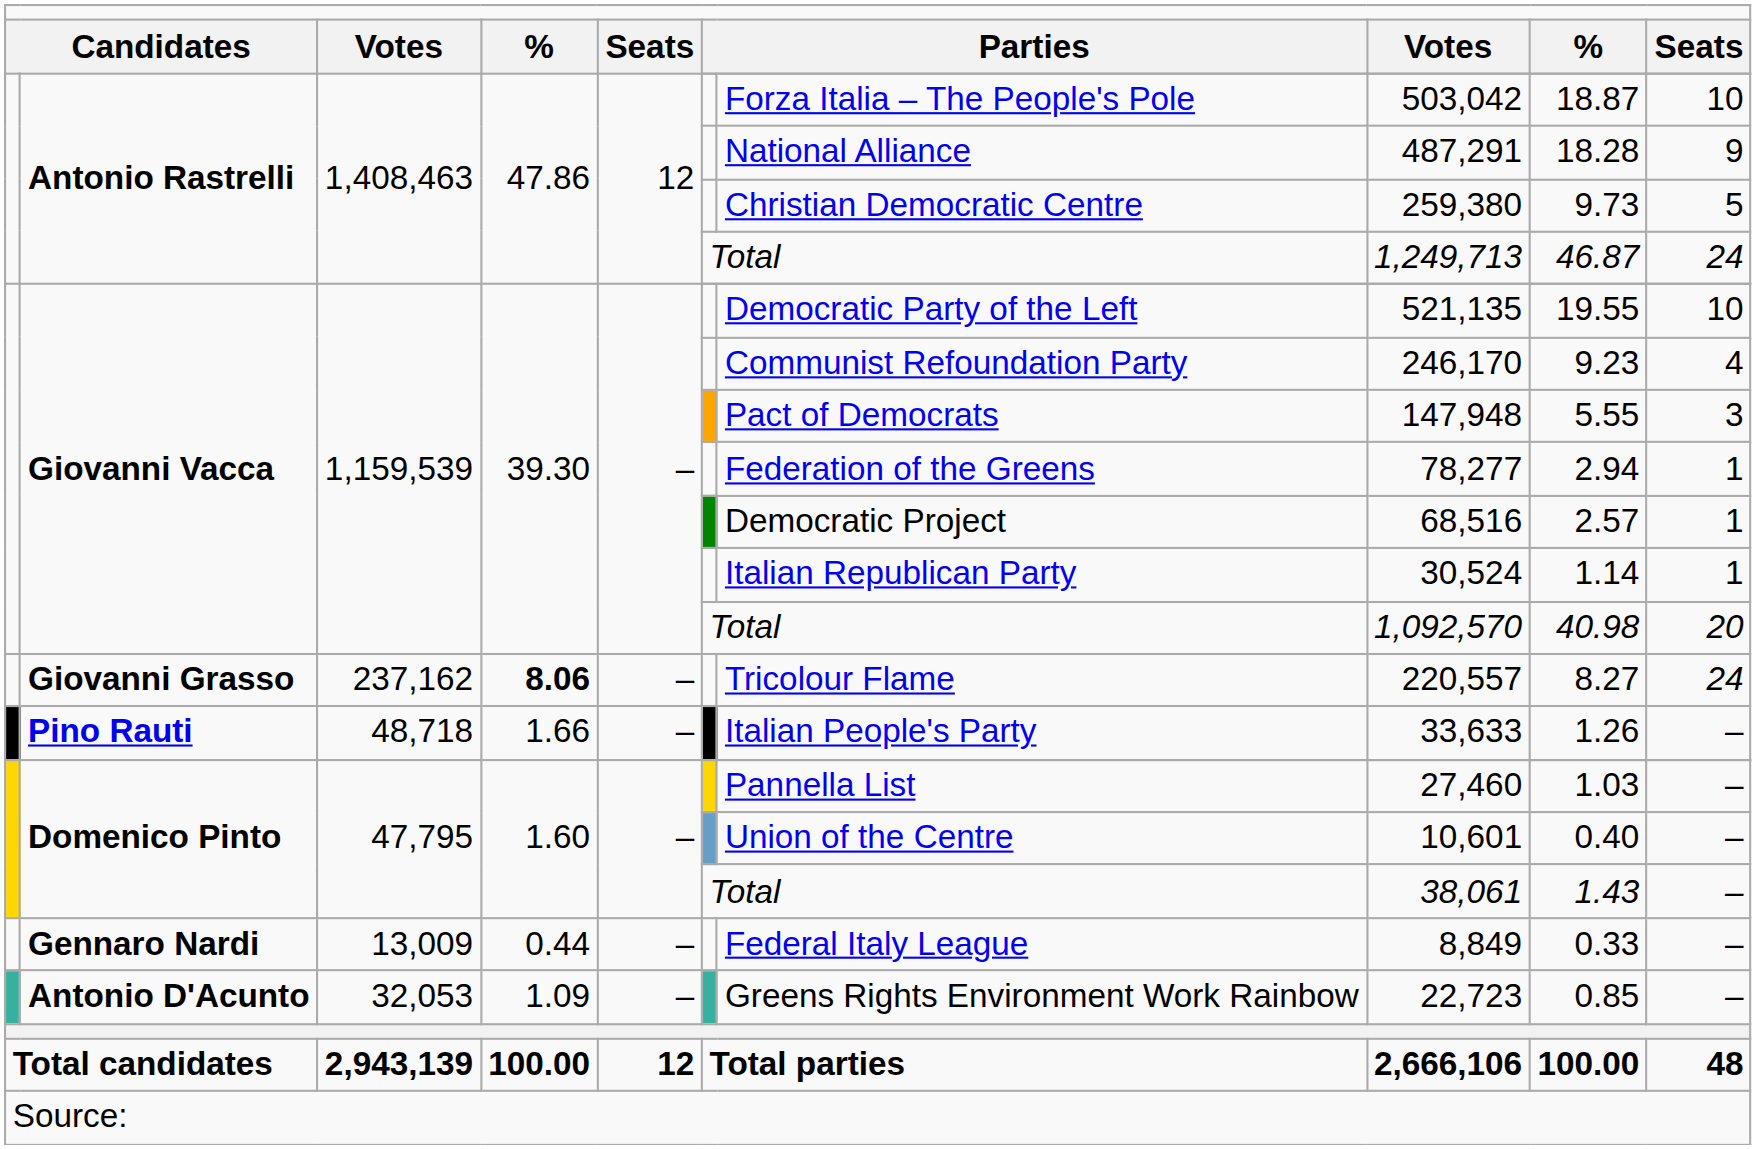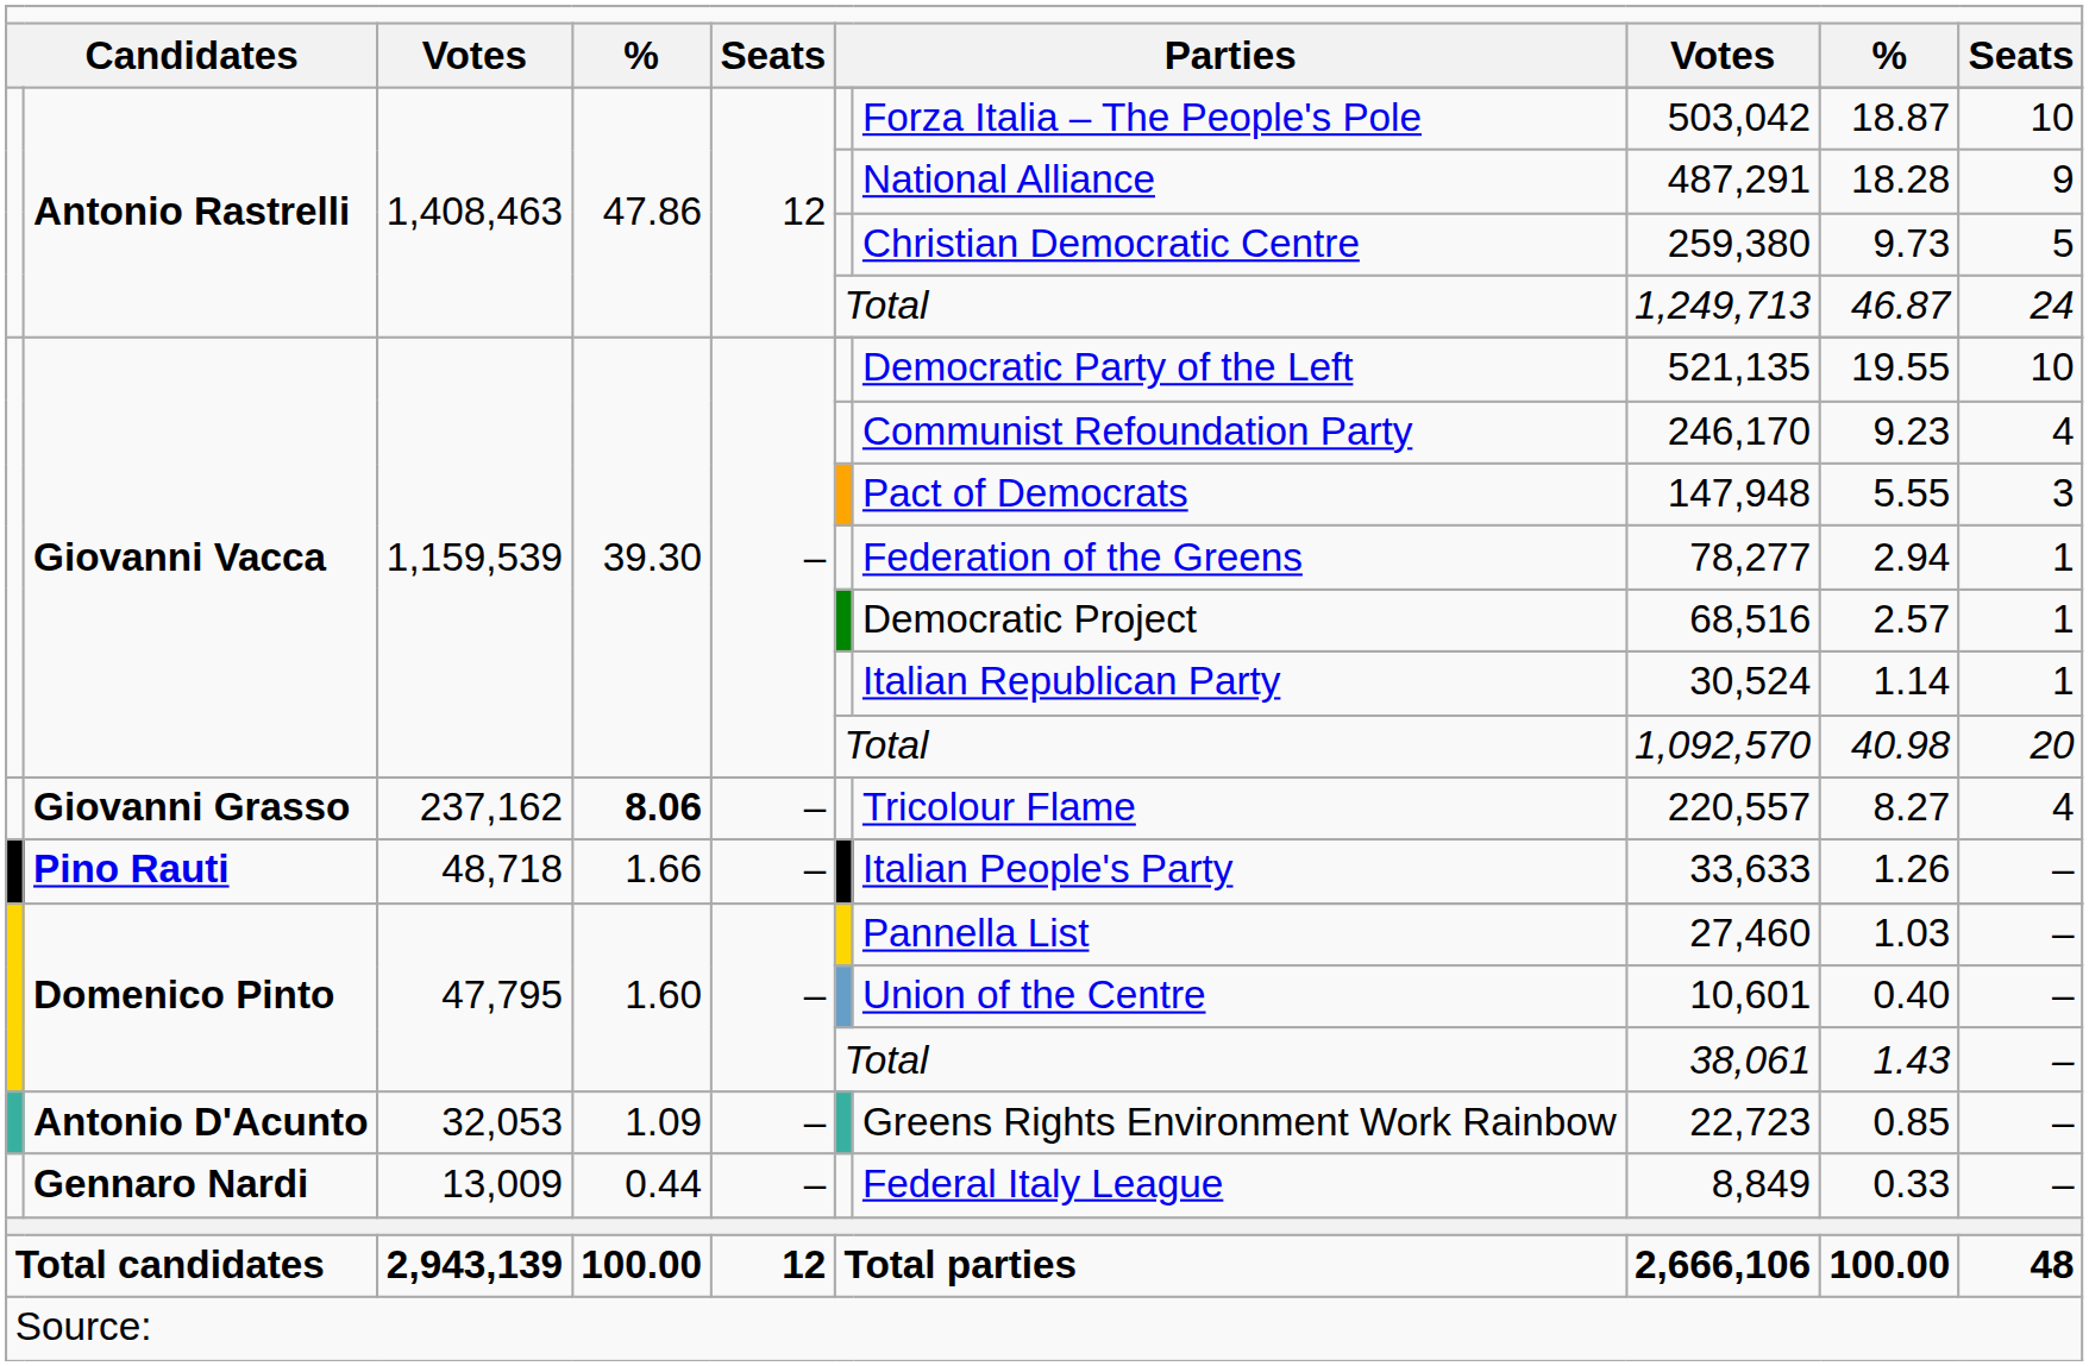Giovanni Grasso | column 10: 24 -> 4
rows swapped: Antonio D'Acunto <-> Gennaro Nardi
